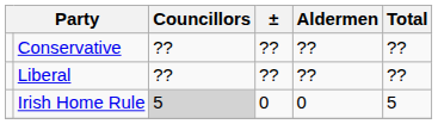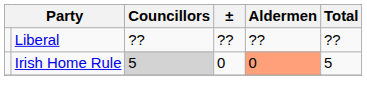- row: Conservative | ?? | ?? | ?? | ??
Irish Home Rule | Aldermen: no background -> lightsalmon background
